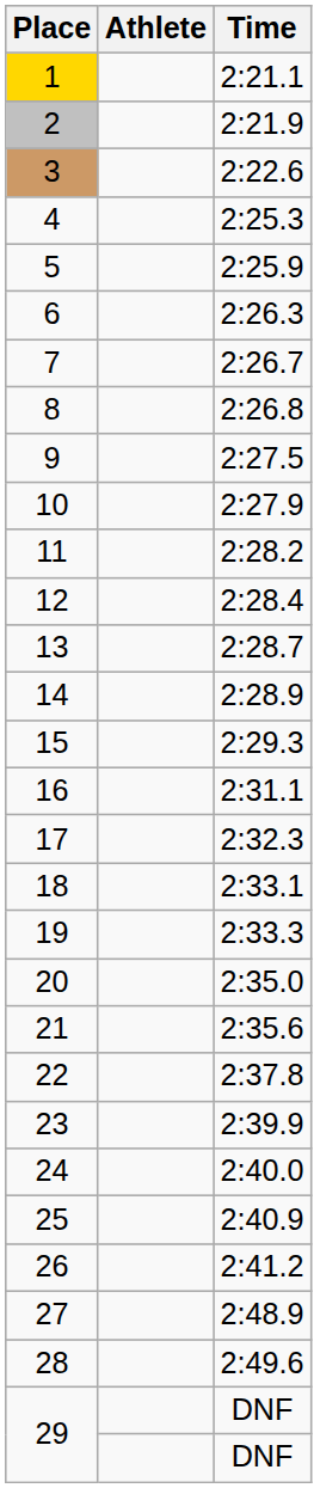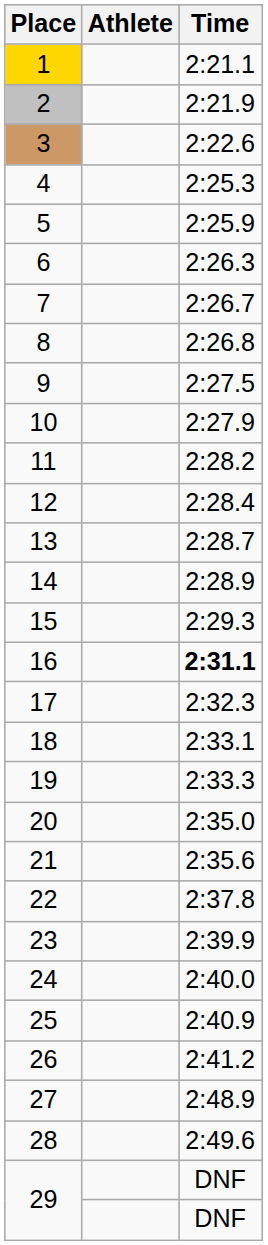16 | Time: normal -> bold
